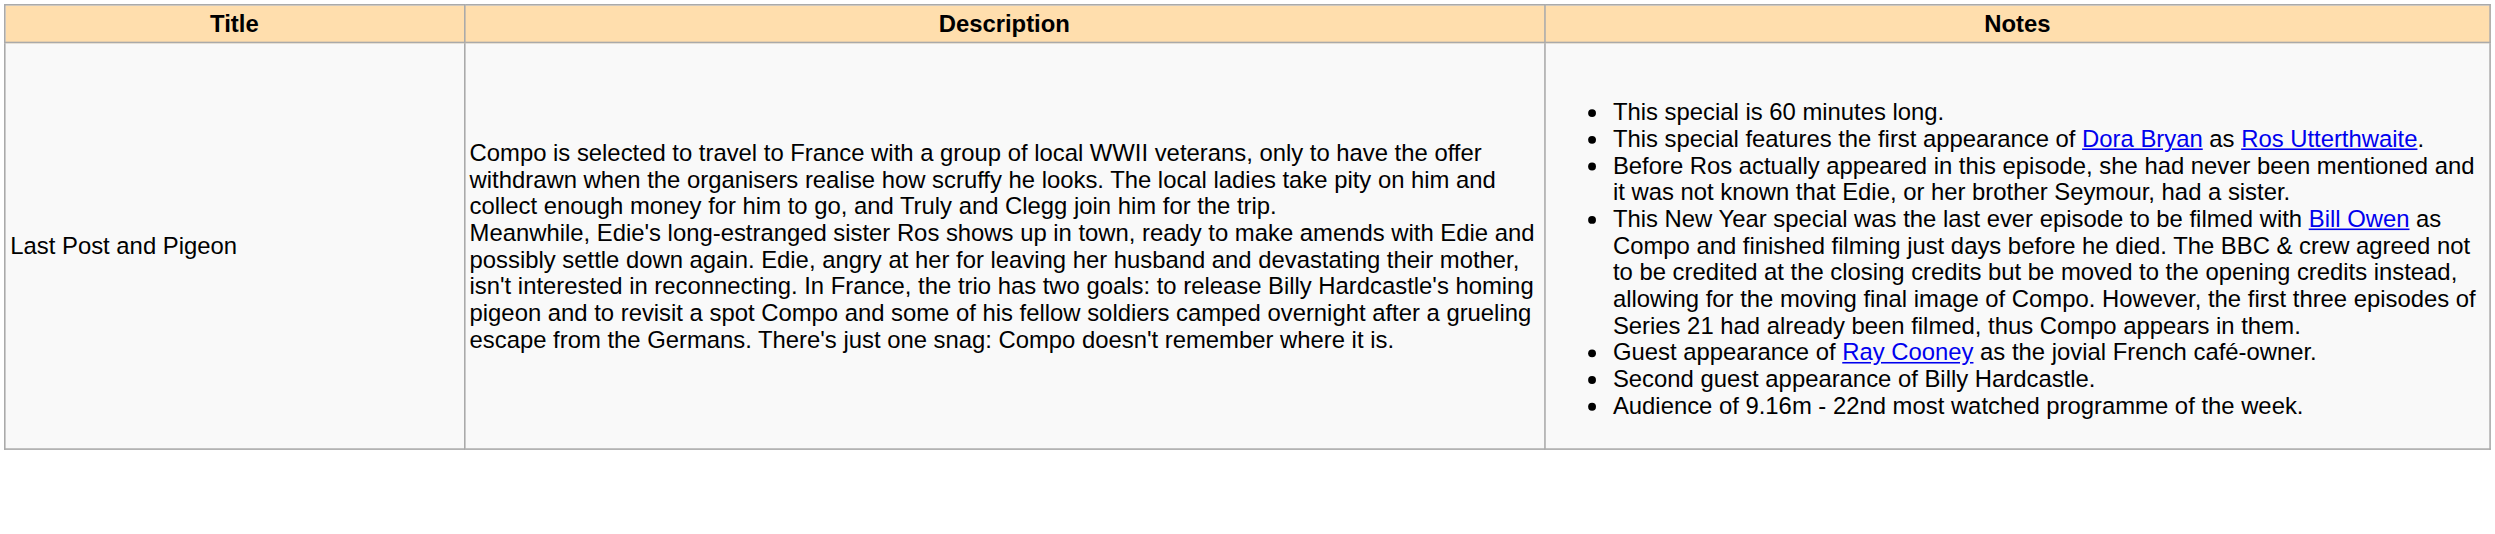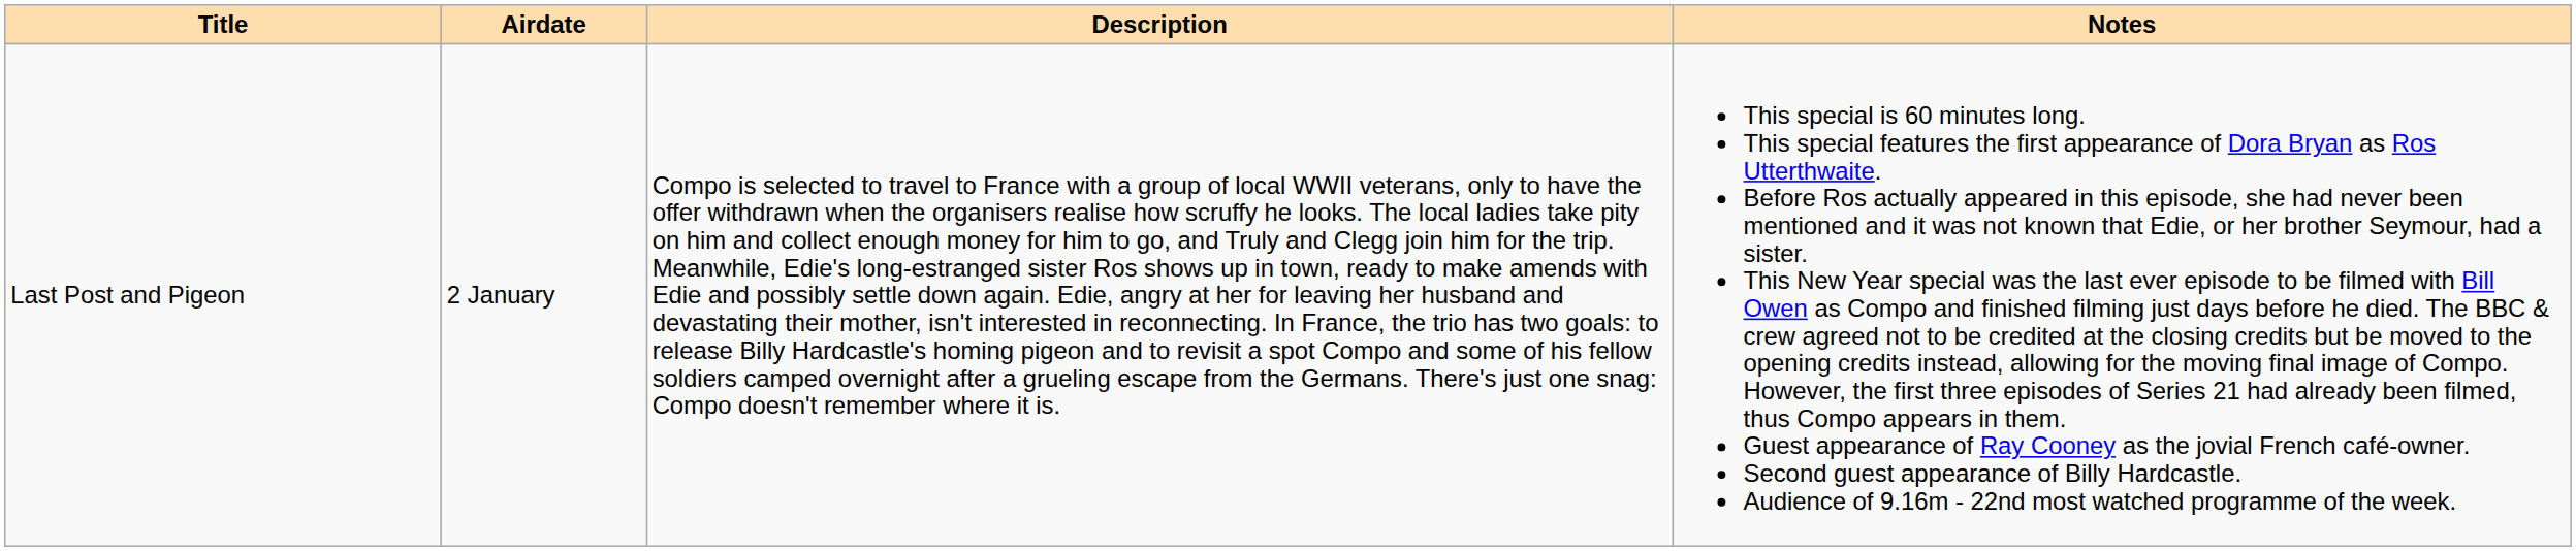+ column: Airdate | 2 January
